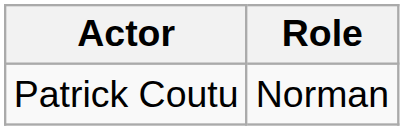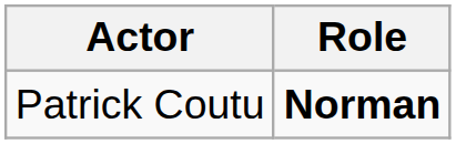Patrick Coutu | Role: normal -> bold
